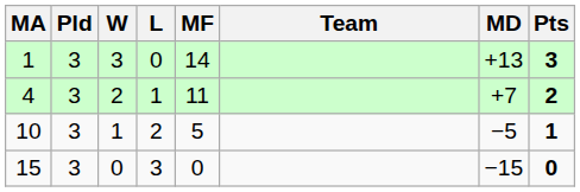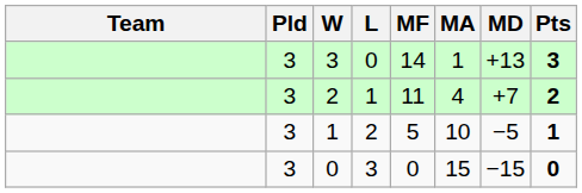columns swapped: Team <-> MA
